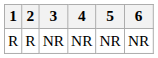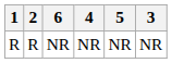columns swapped: 3 <-> 6
